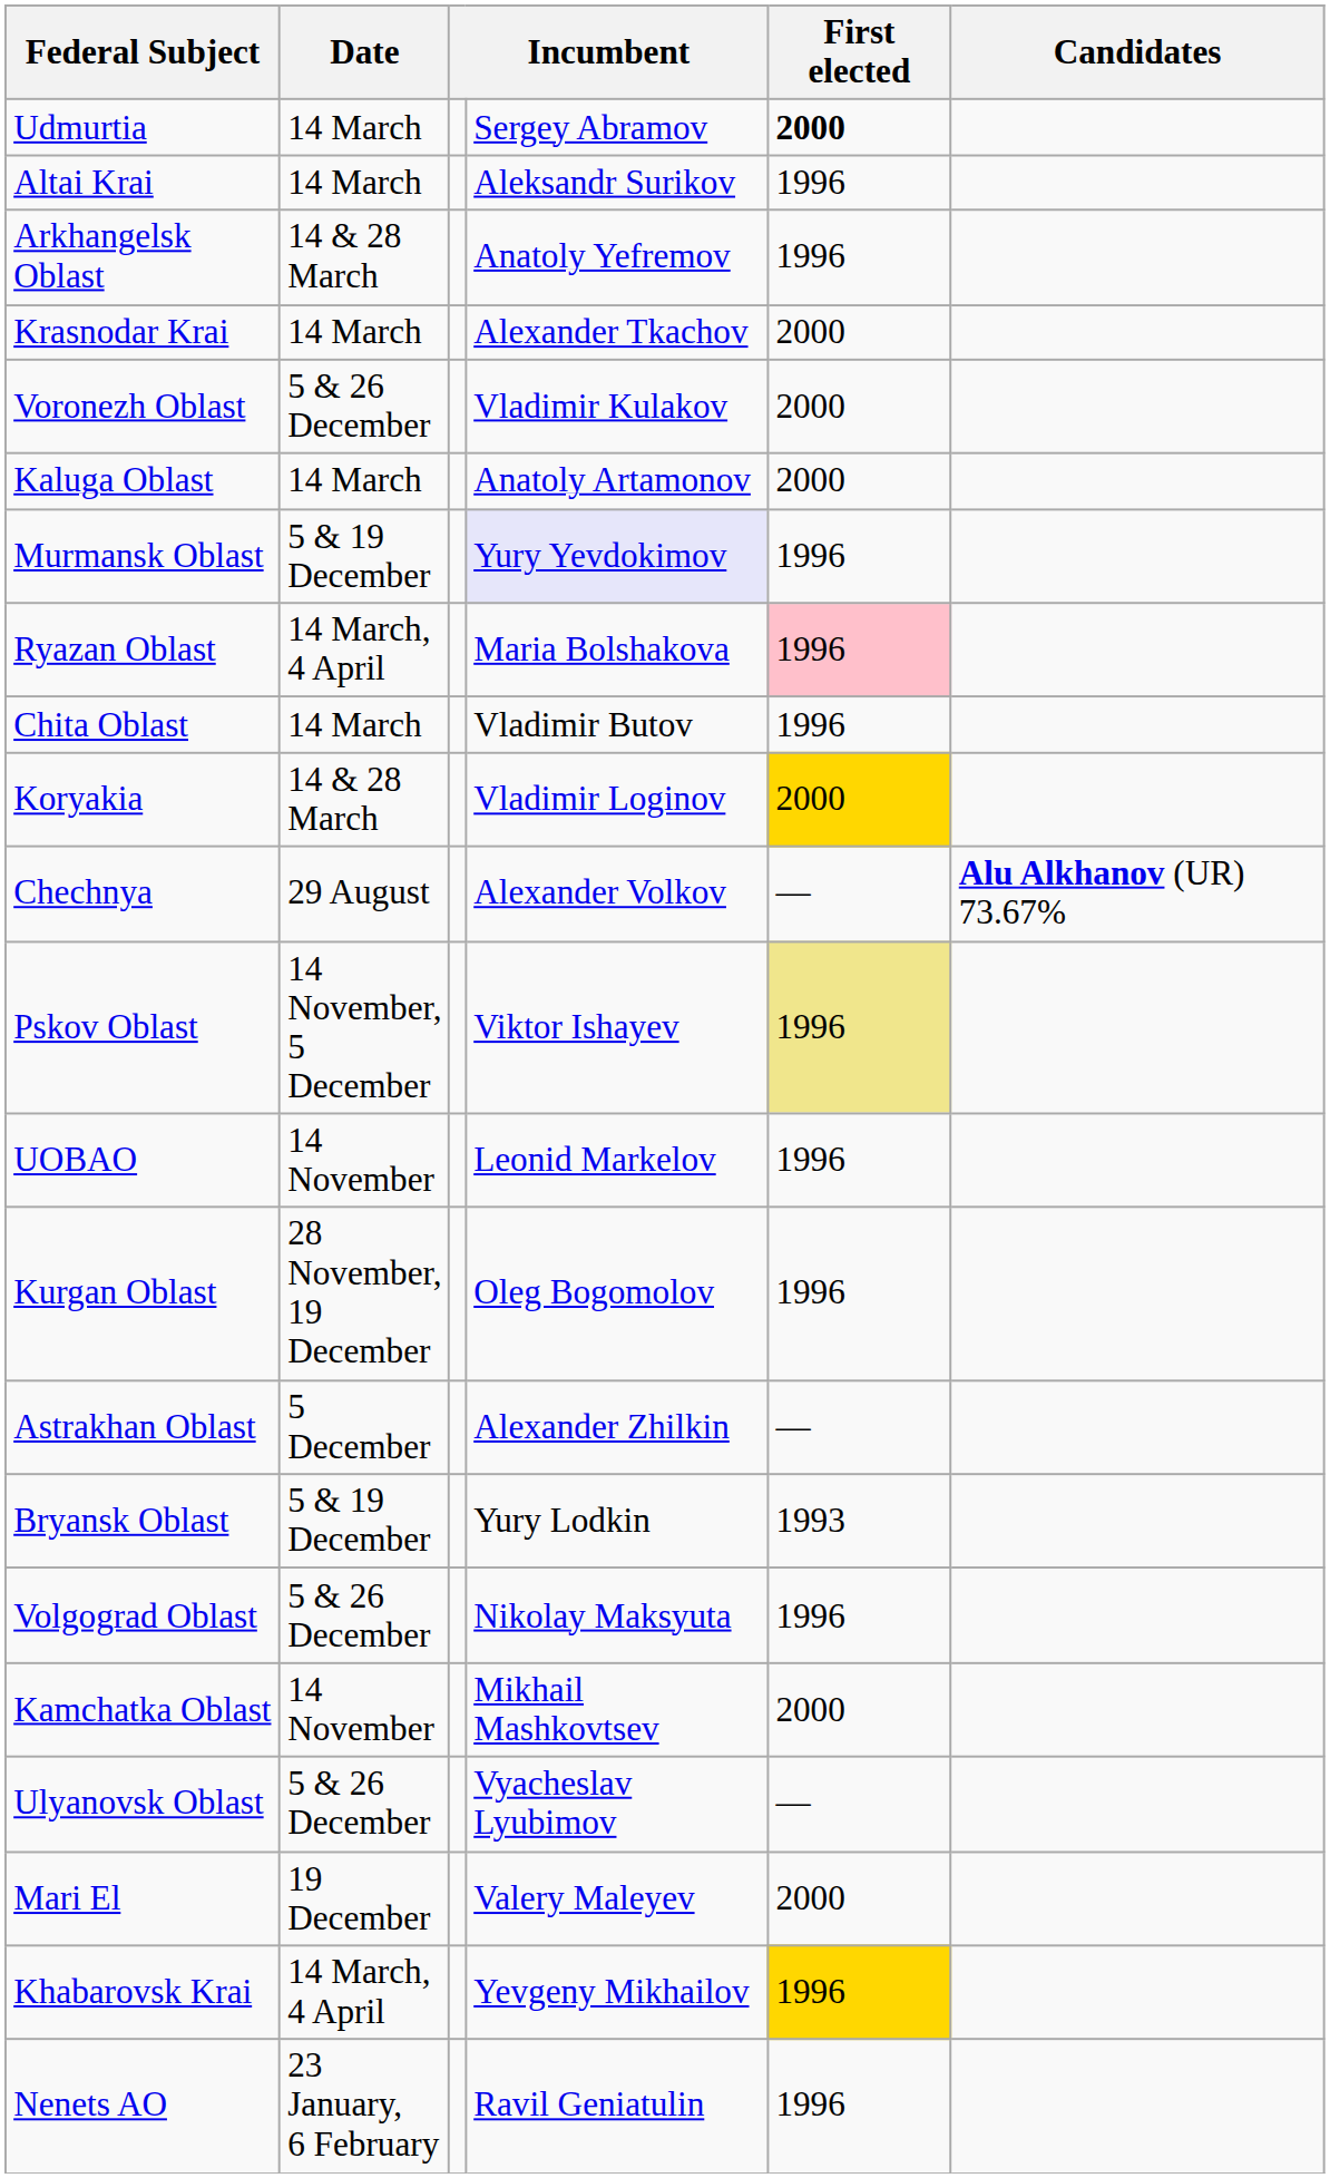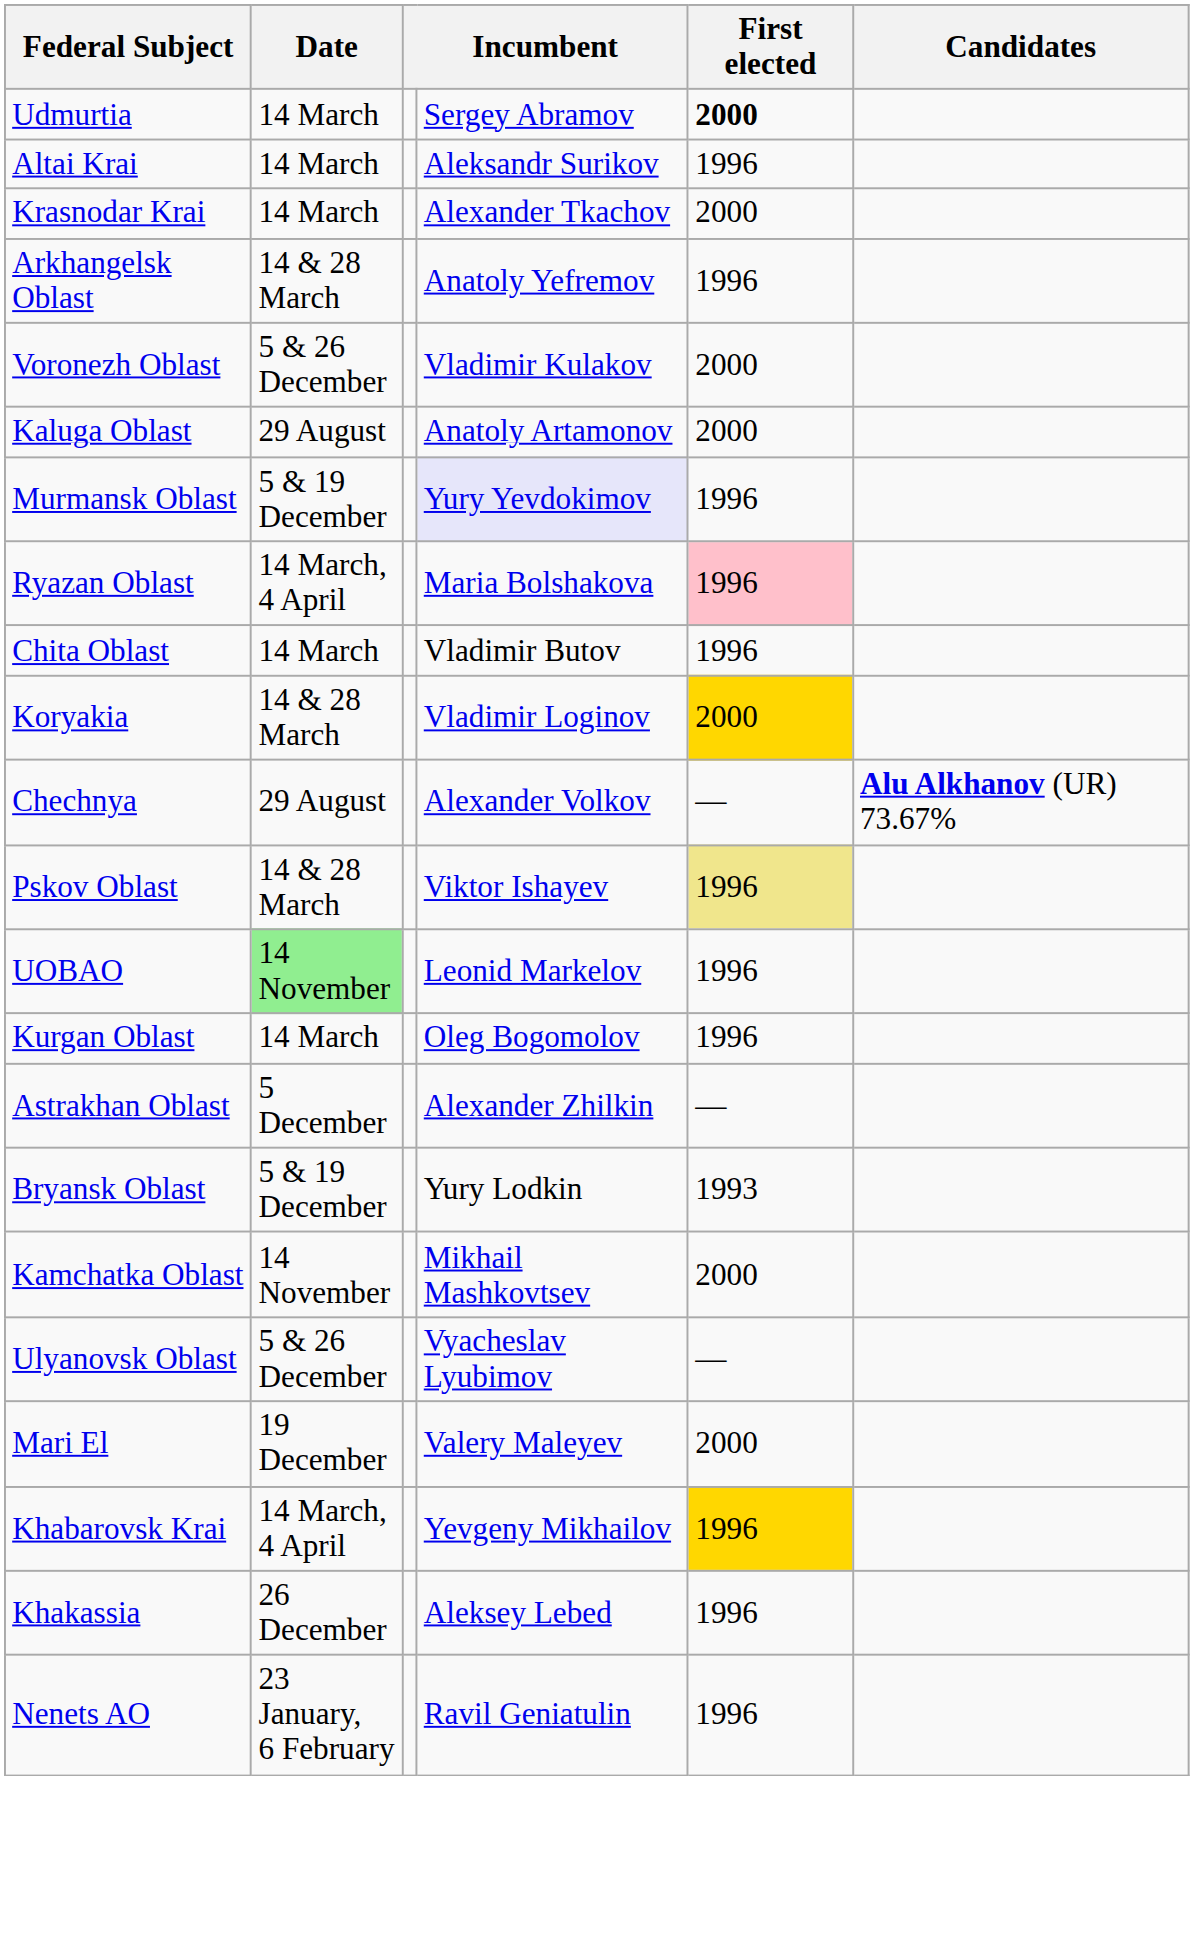rows swapped: Krasnodar Krai <-> Arkhangelsk Oblast
Kaluga Oblast | Date: 14 March -> 29 August
Pskov Oblast | Date: 14 November, 5 December -> 14 & 28 March
UOBAO | Date: no background -> lightgreen background
Kurgan Oblast | Date: 28 November, 19 December -> 14 March
- row: Volgograd Oblast | 5 & 26 December | Nikolay Maksyuta | 1996
+ row: Khakassia | 26 December | Aleksey Lebed | 1996
